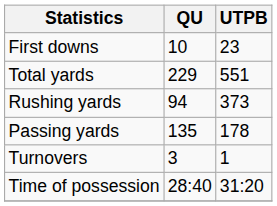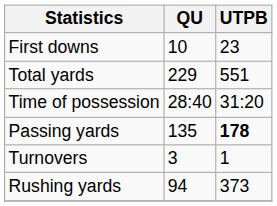rows swapped: Rushing yards <-> Time of possession
Passing yards | UTPB: normal -> bold
